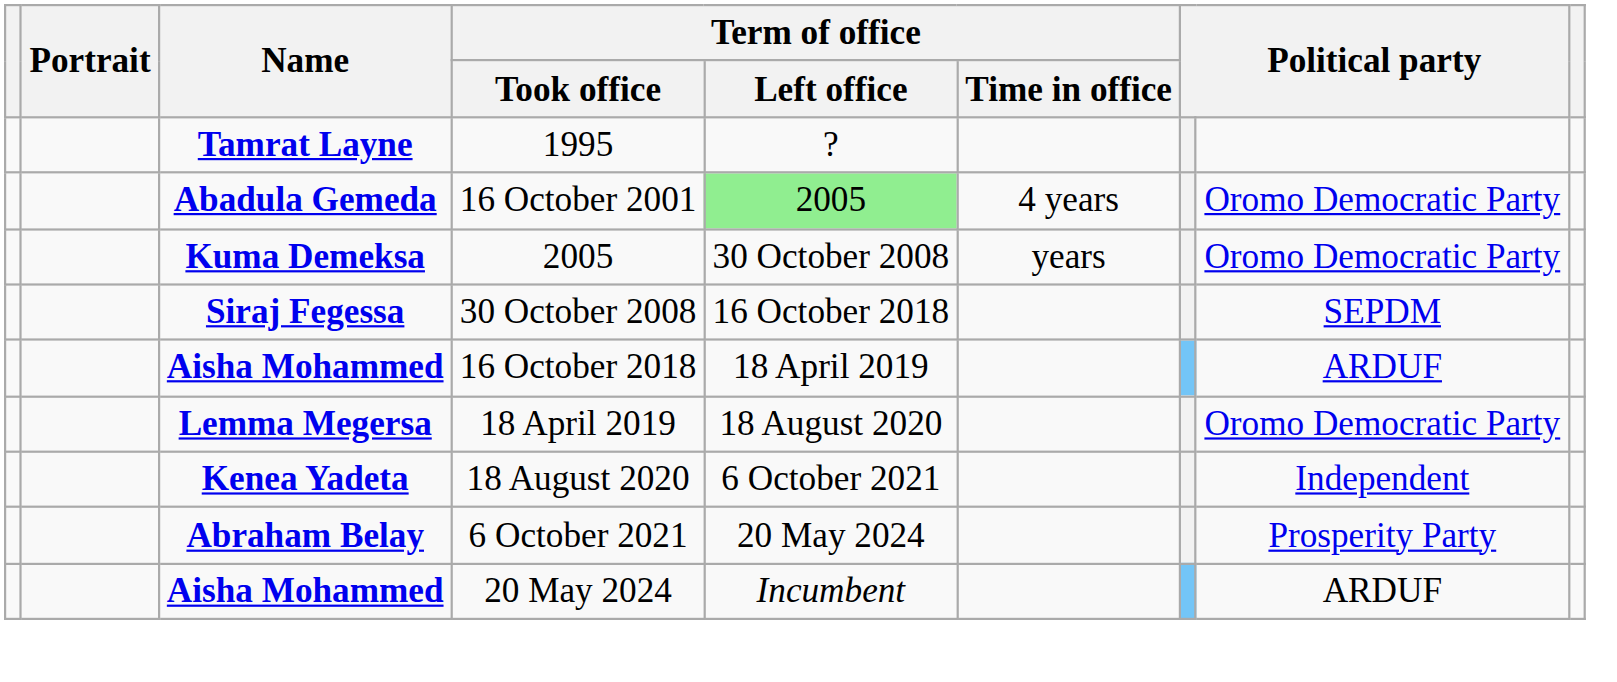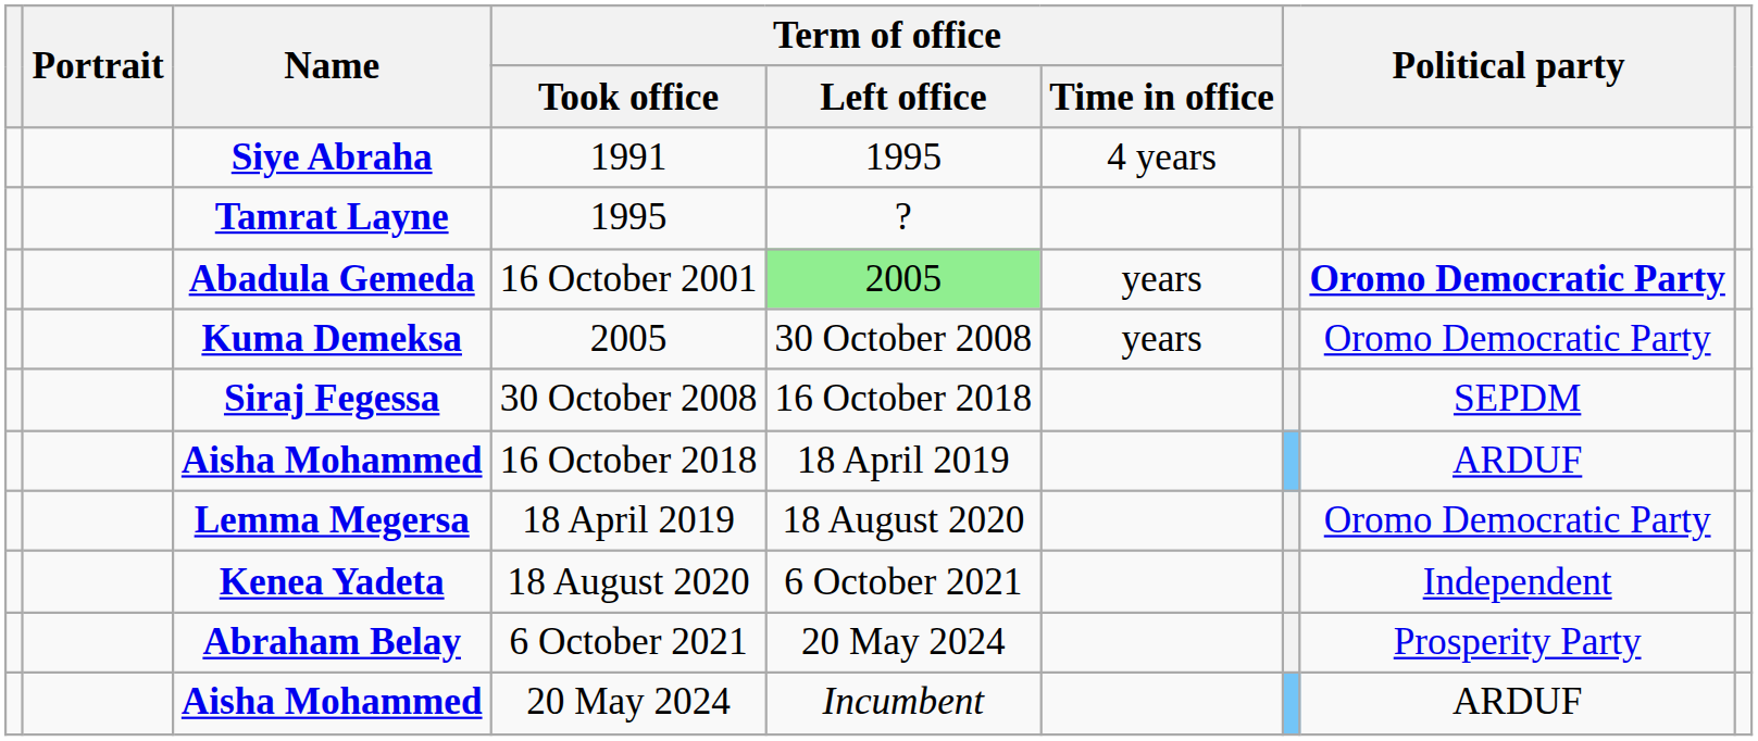+ row: Siye Abraha | 1991 | 1995 | 4 years
16 October 2001 | Term of office / Time in office: 4 years -> years
16 October 2001 | column 8: normal -> bold
